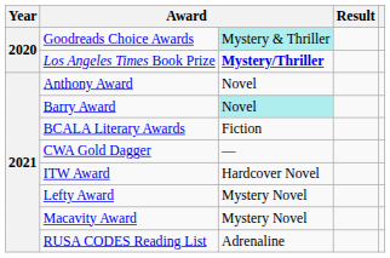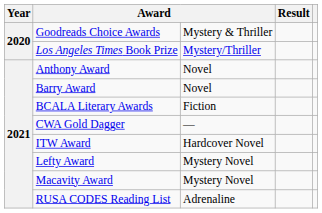Goodreads Choice Awards | column 3: paleturquoise background -> no background
Los Angeles Times Book Prize | column 3: bold -> normal
Barry Award | column 3: paleturquoise background -> no background
